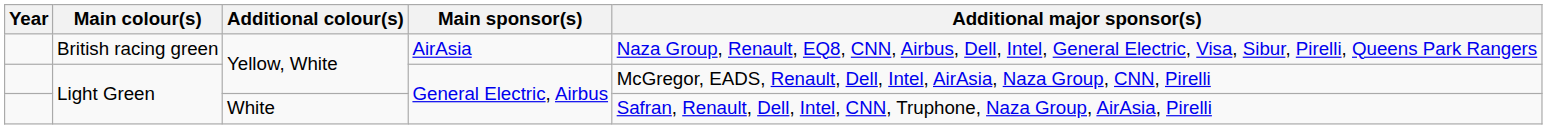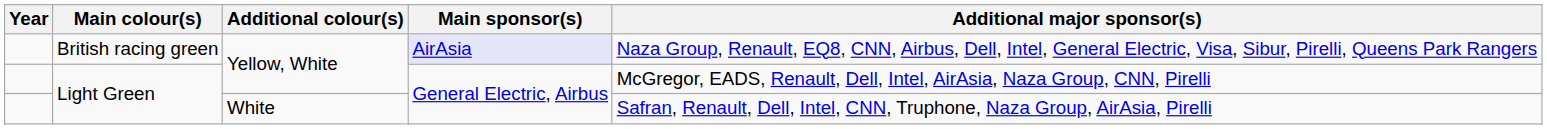British racing green | Main sponsor(s): no background -> lavender background
